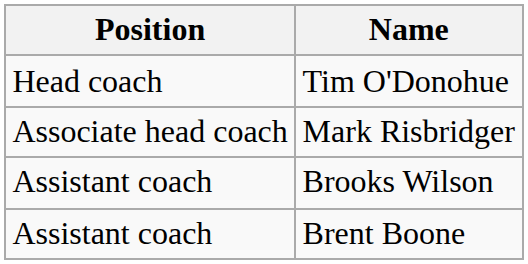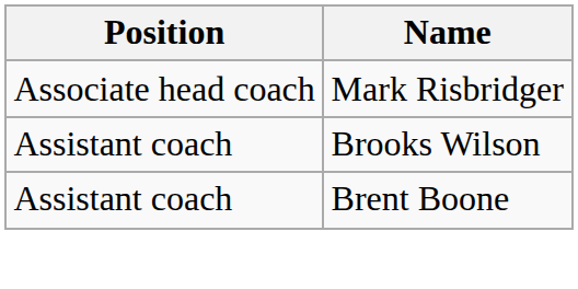- row: Head coach | Tim O'Donohue
